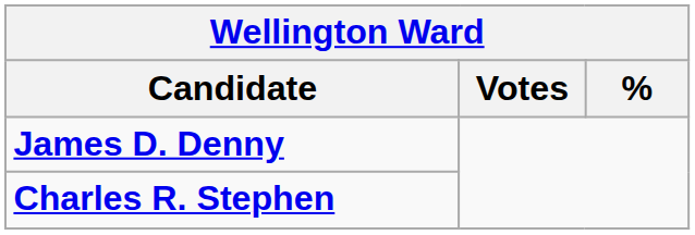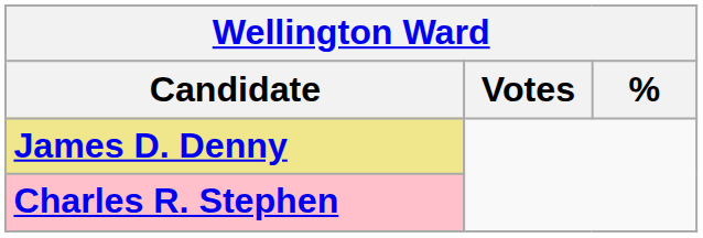James D. Denny | Candidate: no background -> khaki background
Charles R. Stephen | Candidate: no background -> pink background
